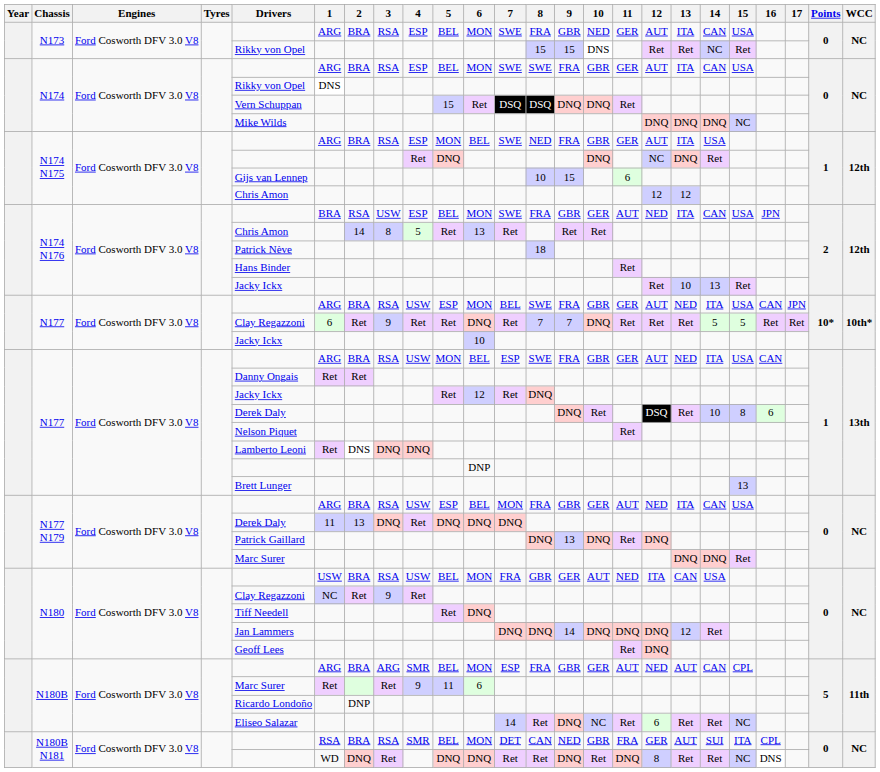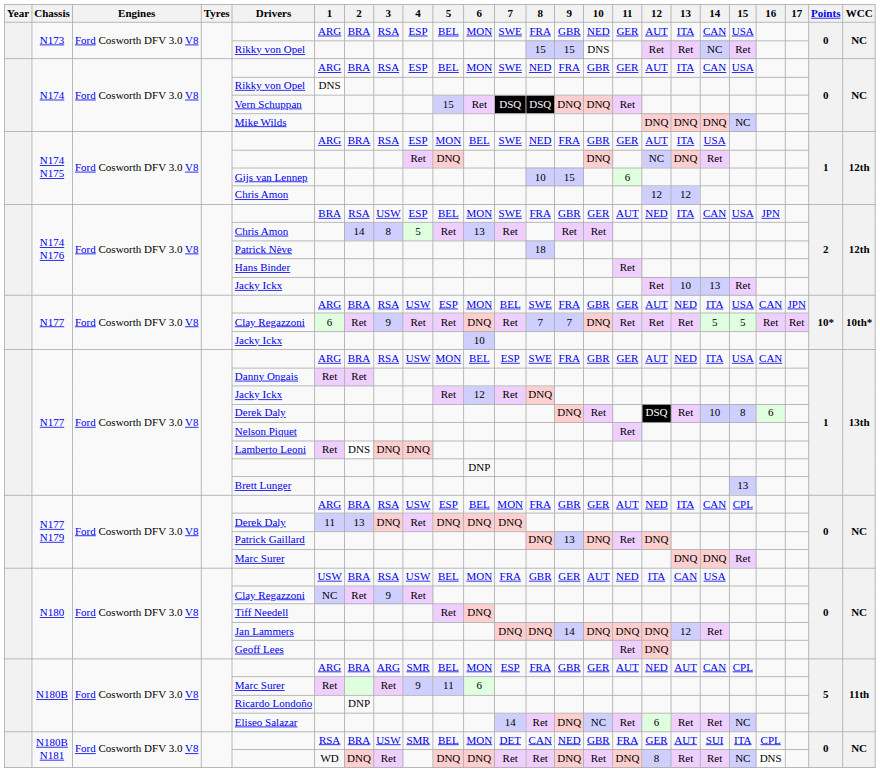row 4 | 8: SWE -> NED
row 28 | 15: USA -> CPL
row 41 | 3: RSA -> USW
